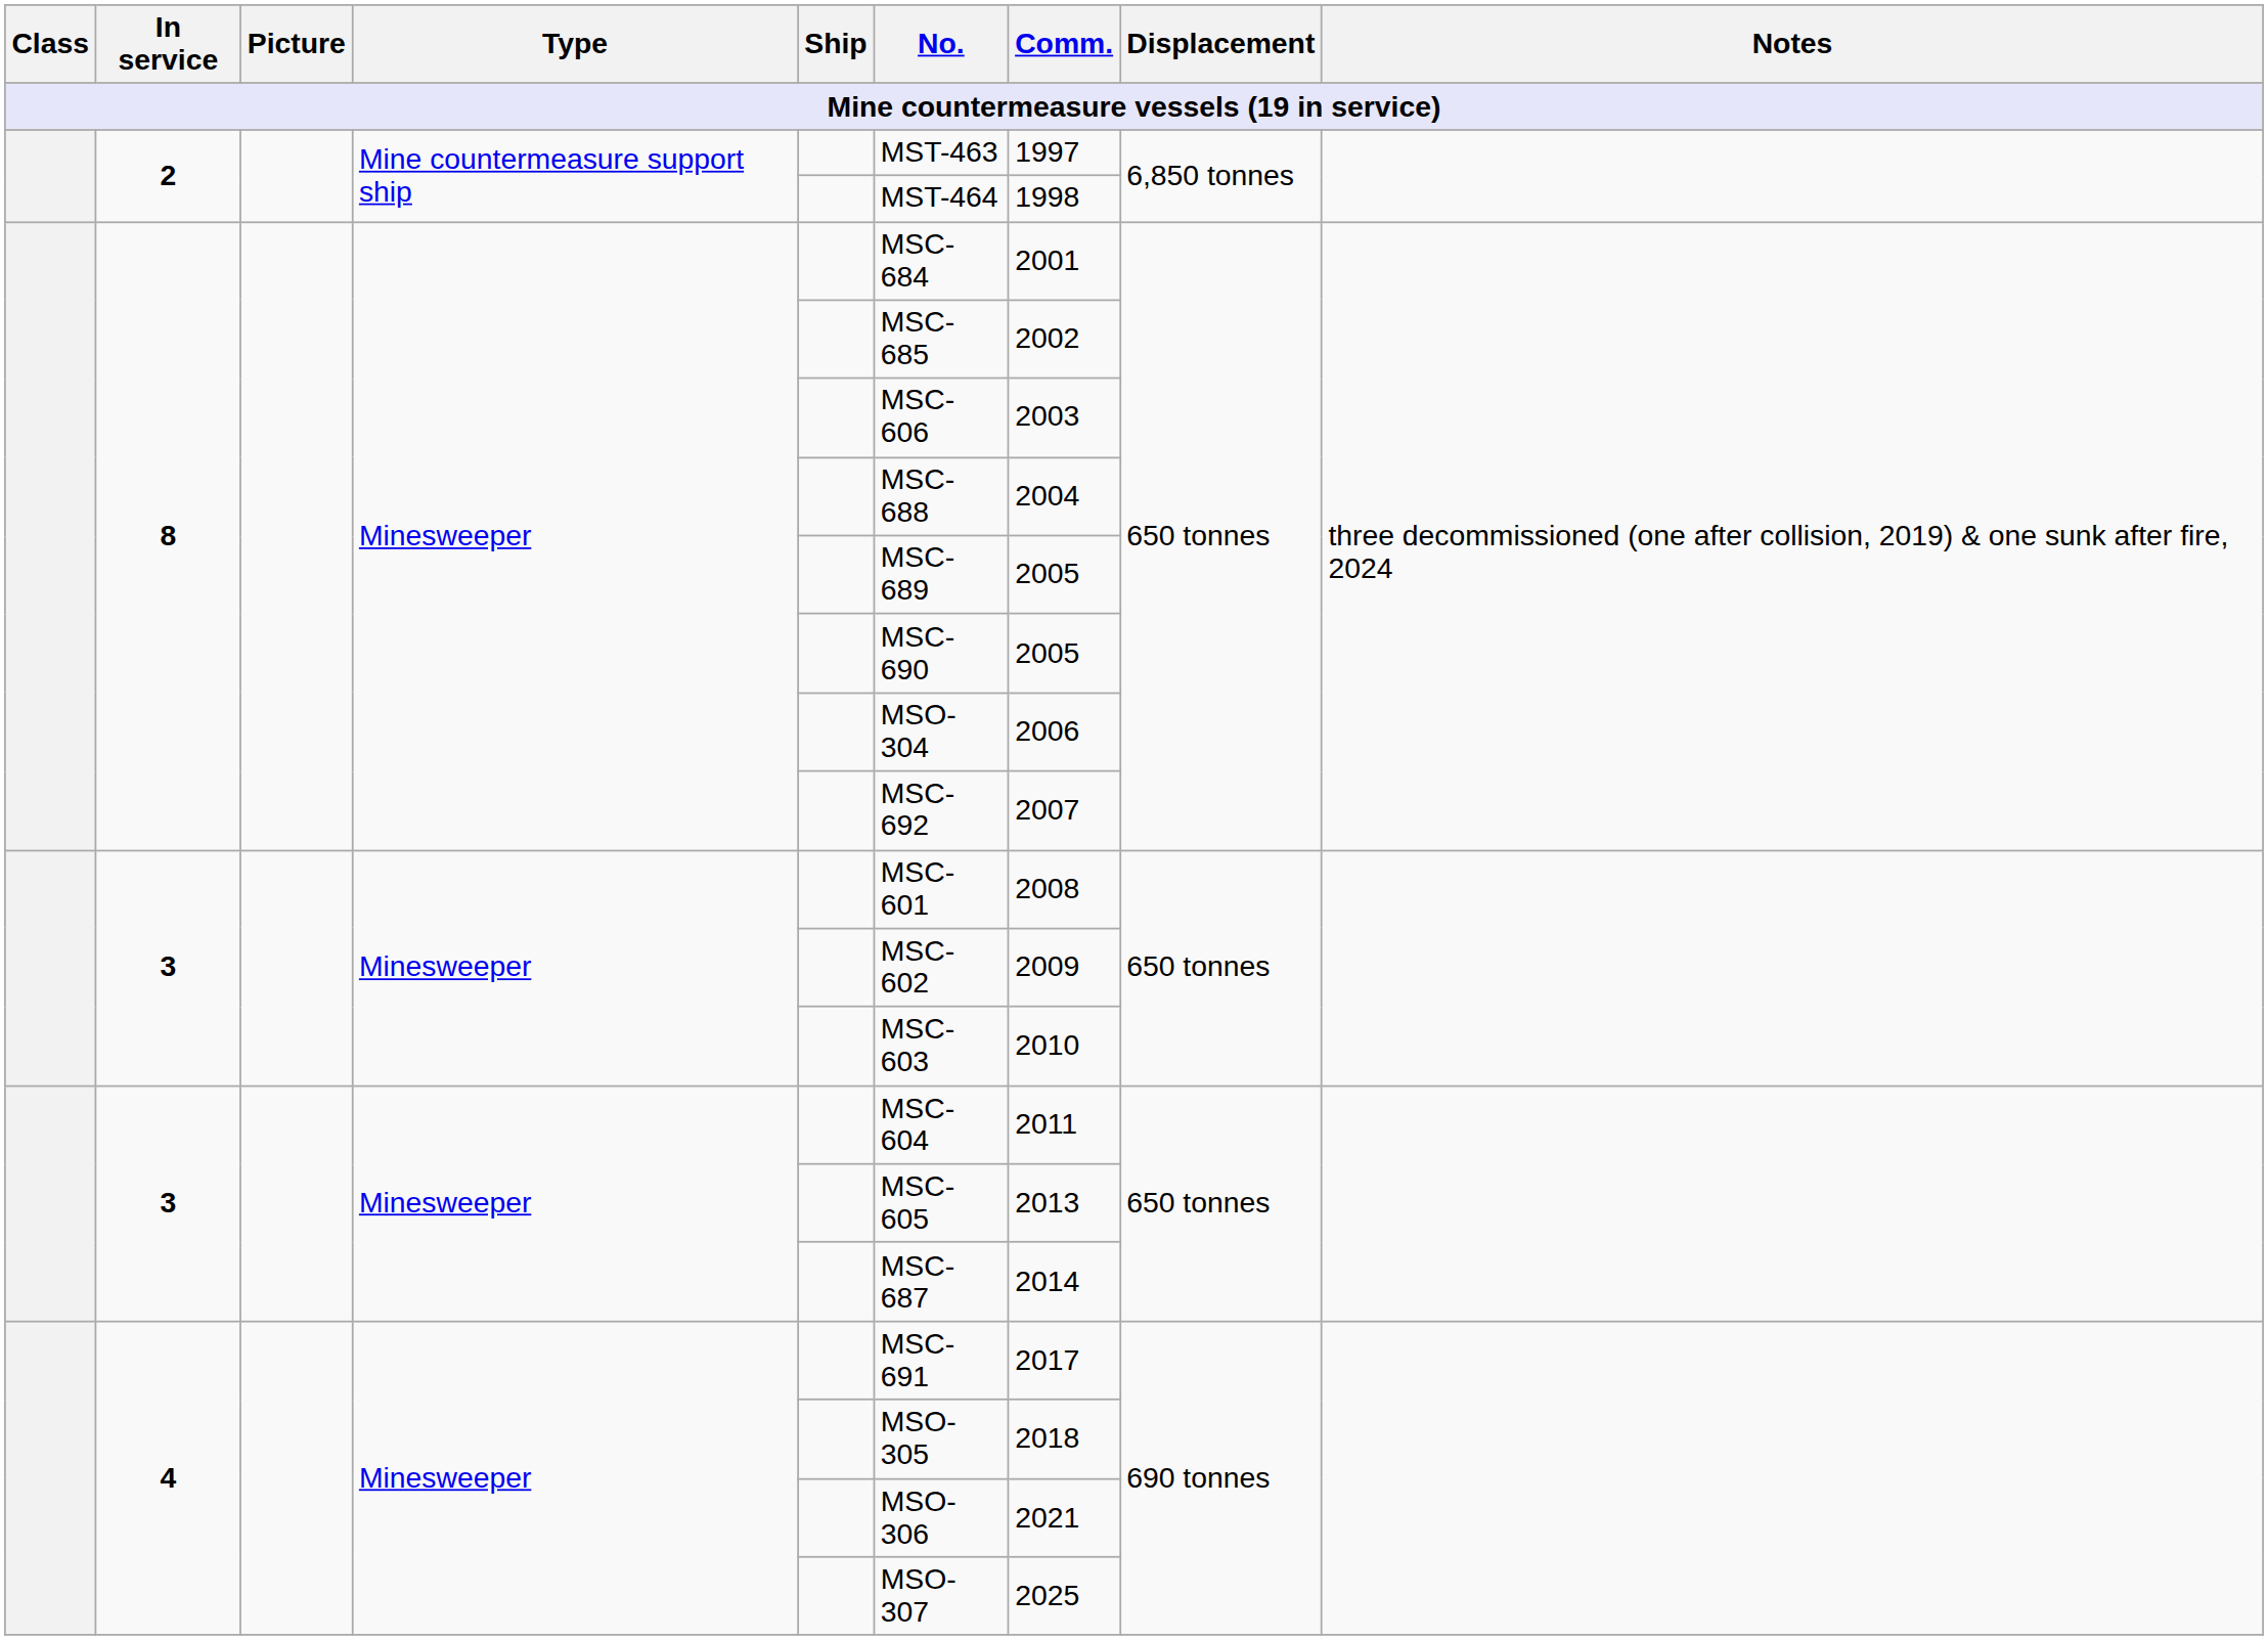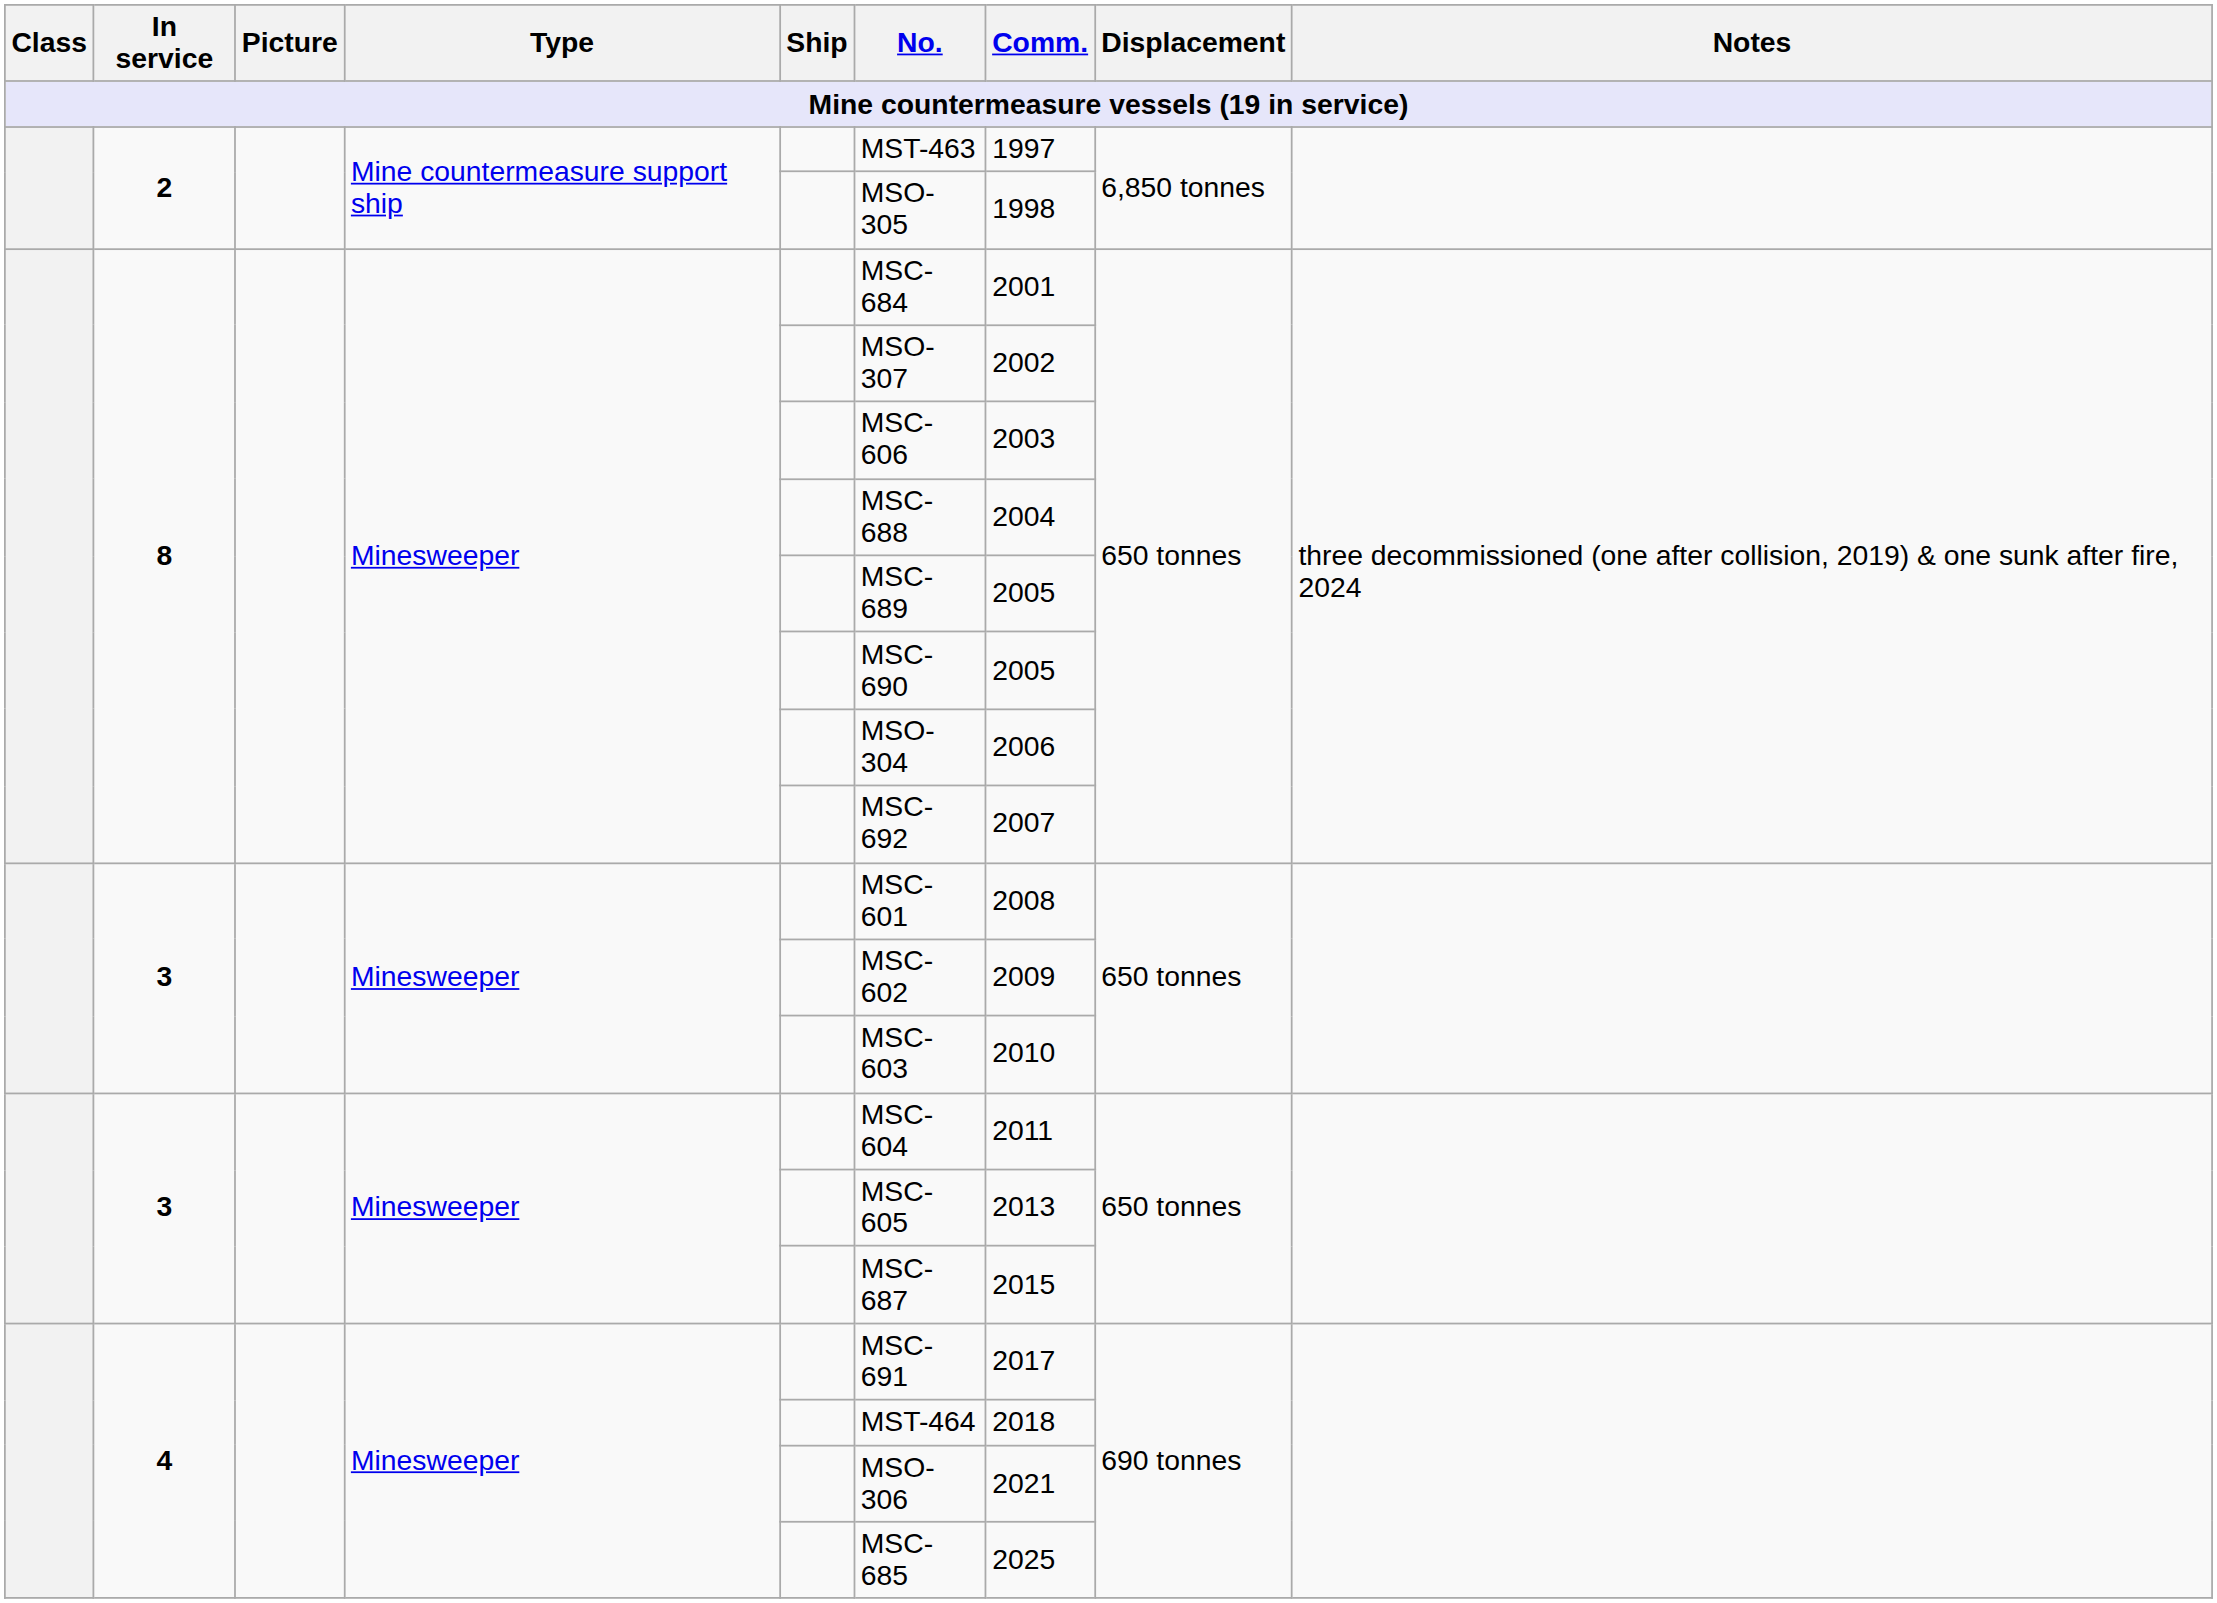row 4 | No.: MST-464 -> MSO-305
row 6 | No.: MSC-685 -> MSO-307
row 18 | Comm.: 2014 -> 2015
row 20 | No.: MSO-305 -> MST-464
row 22 | No.: MSO-307 -> MSC-685
